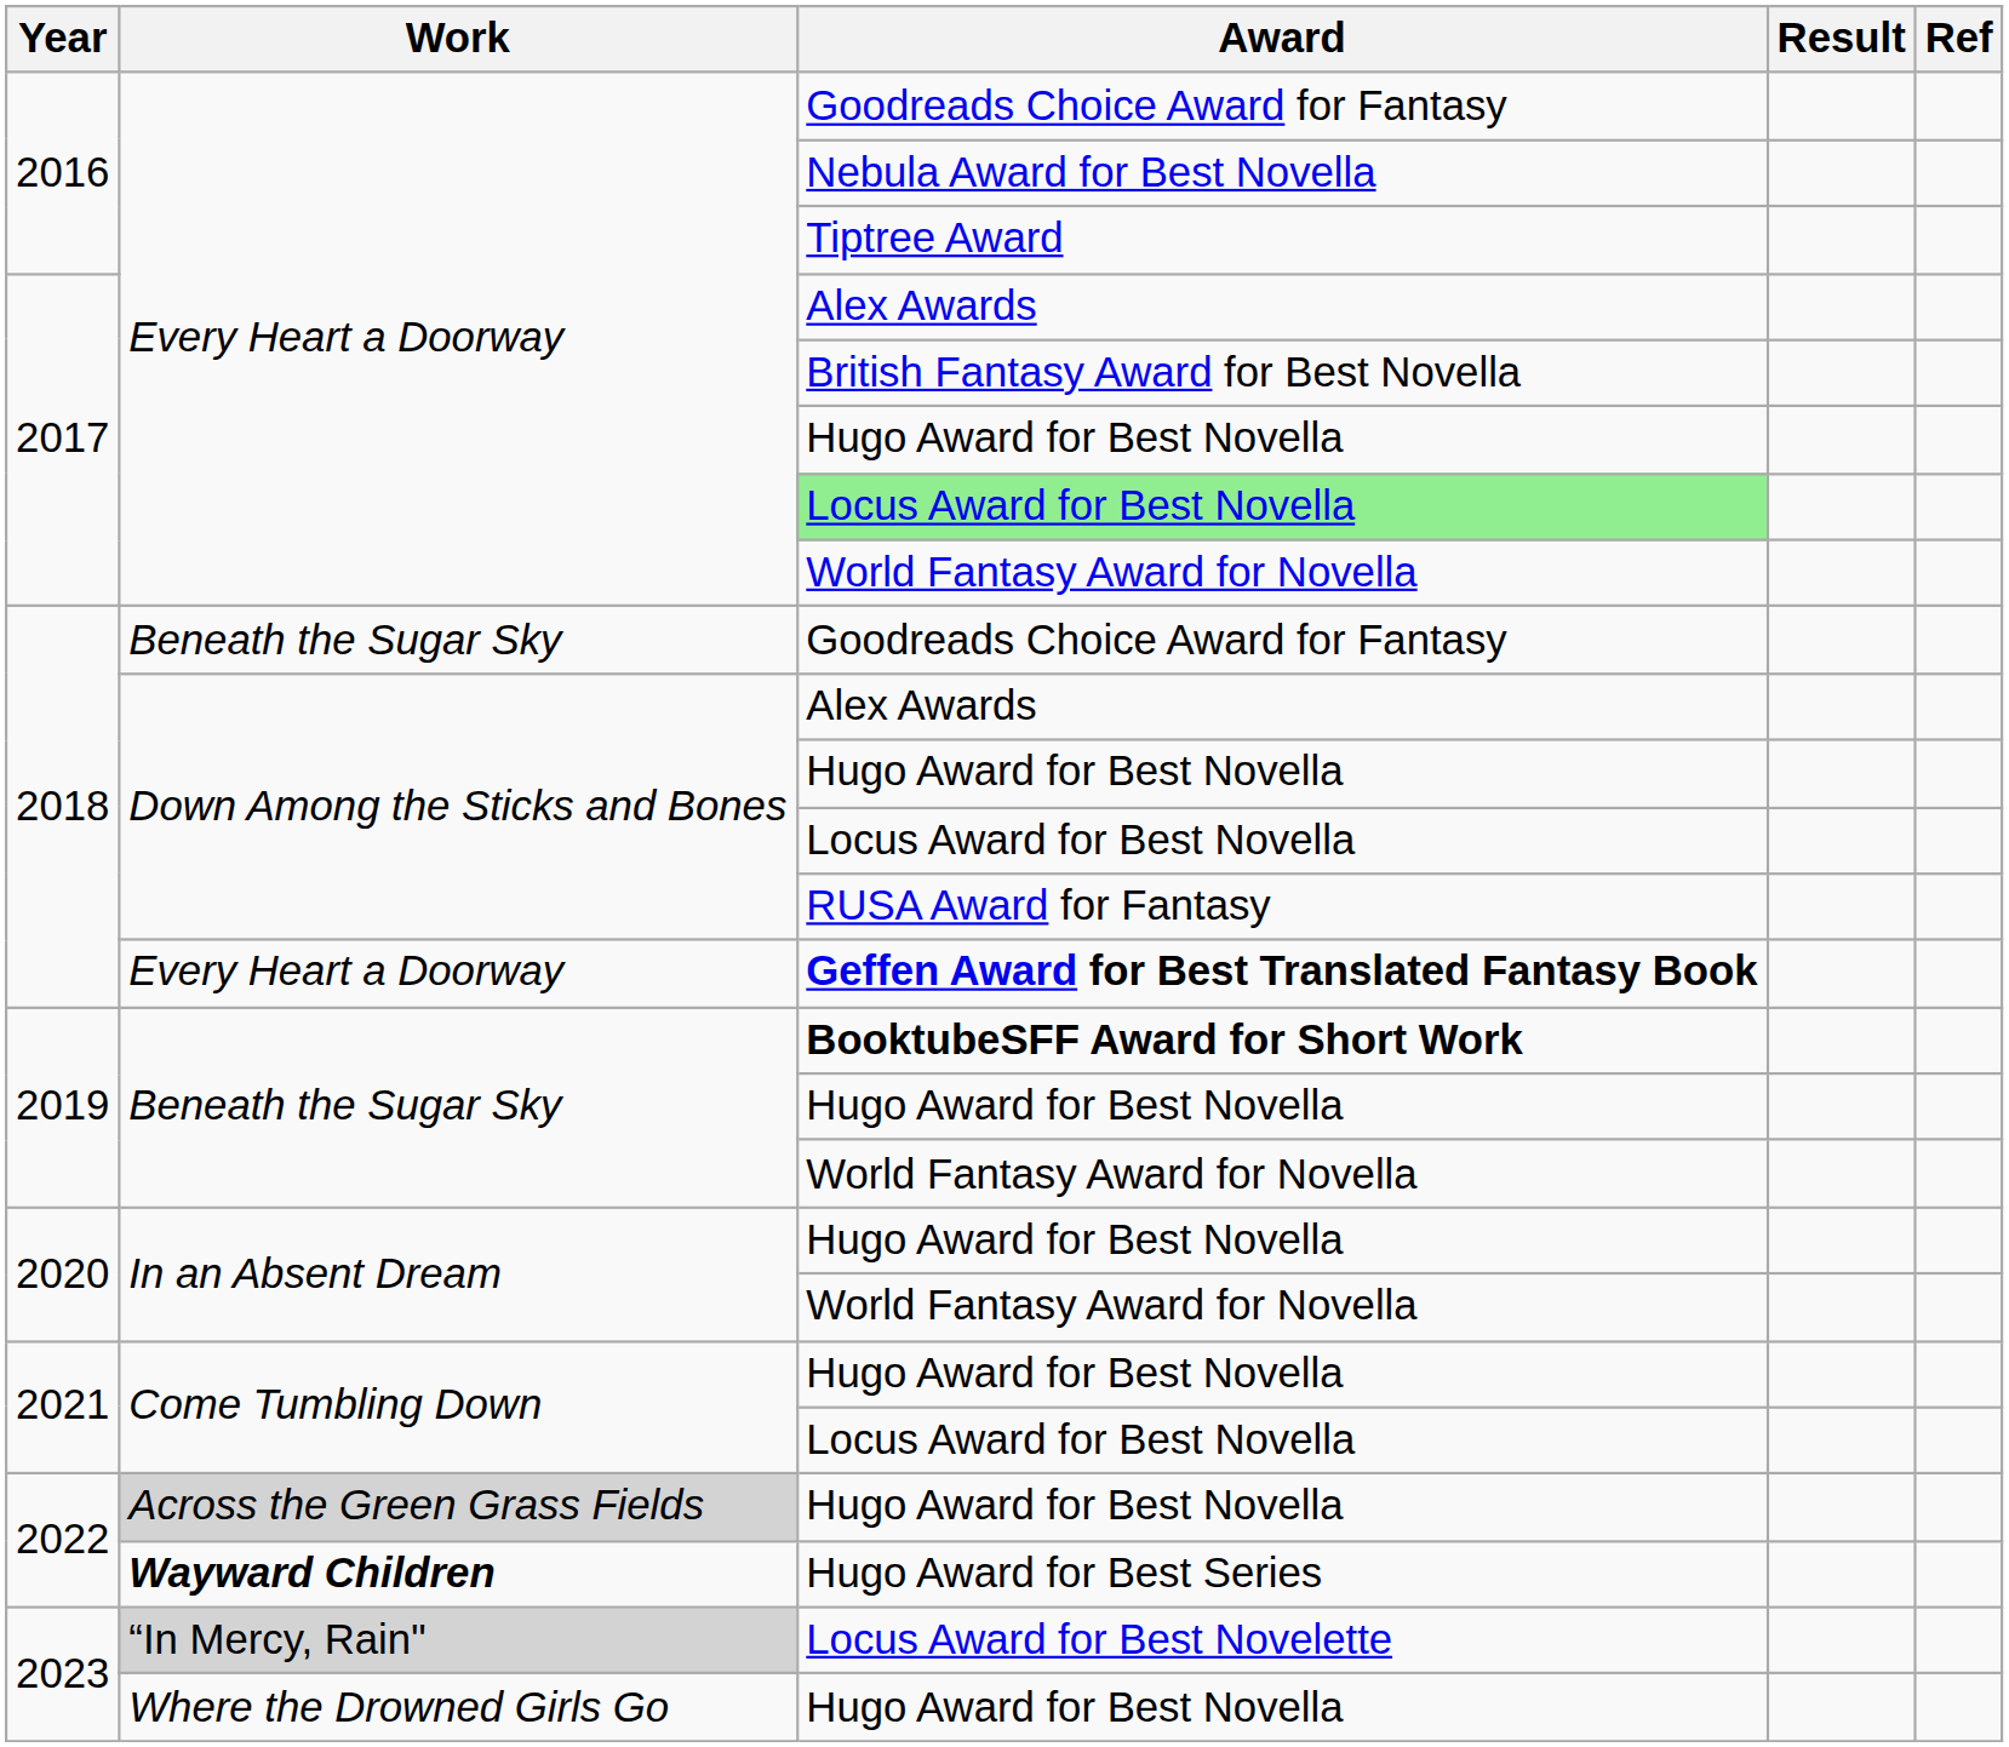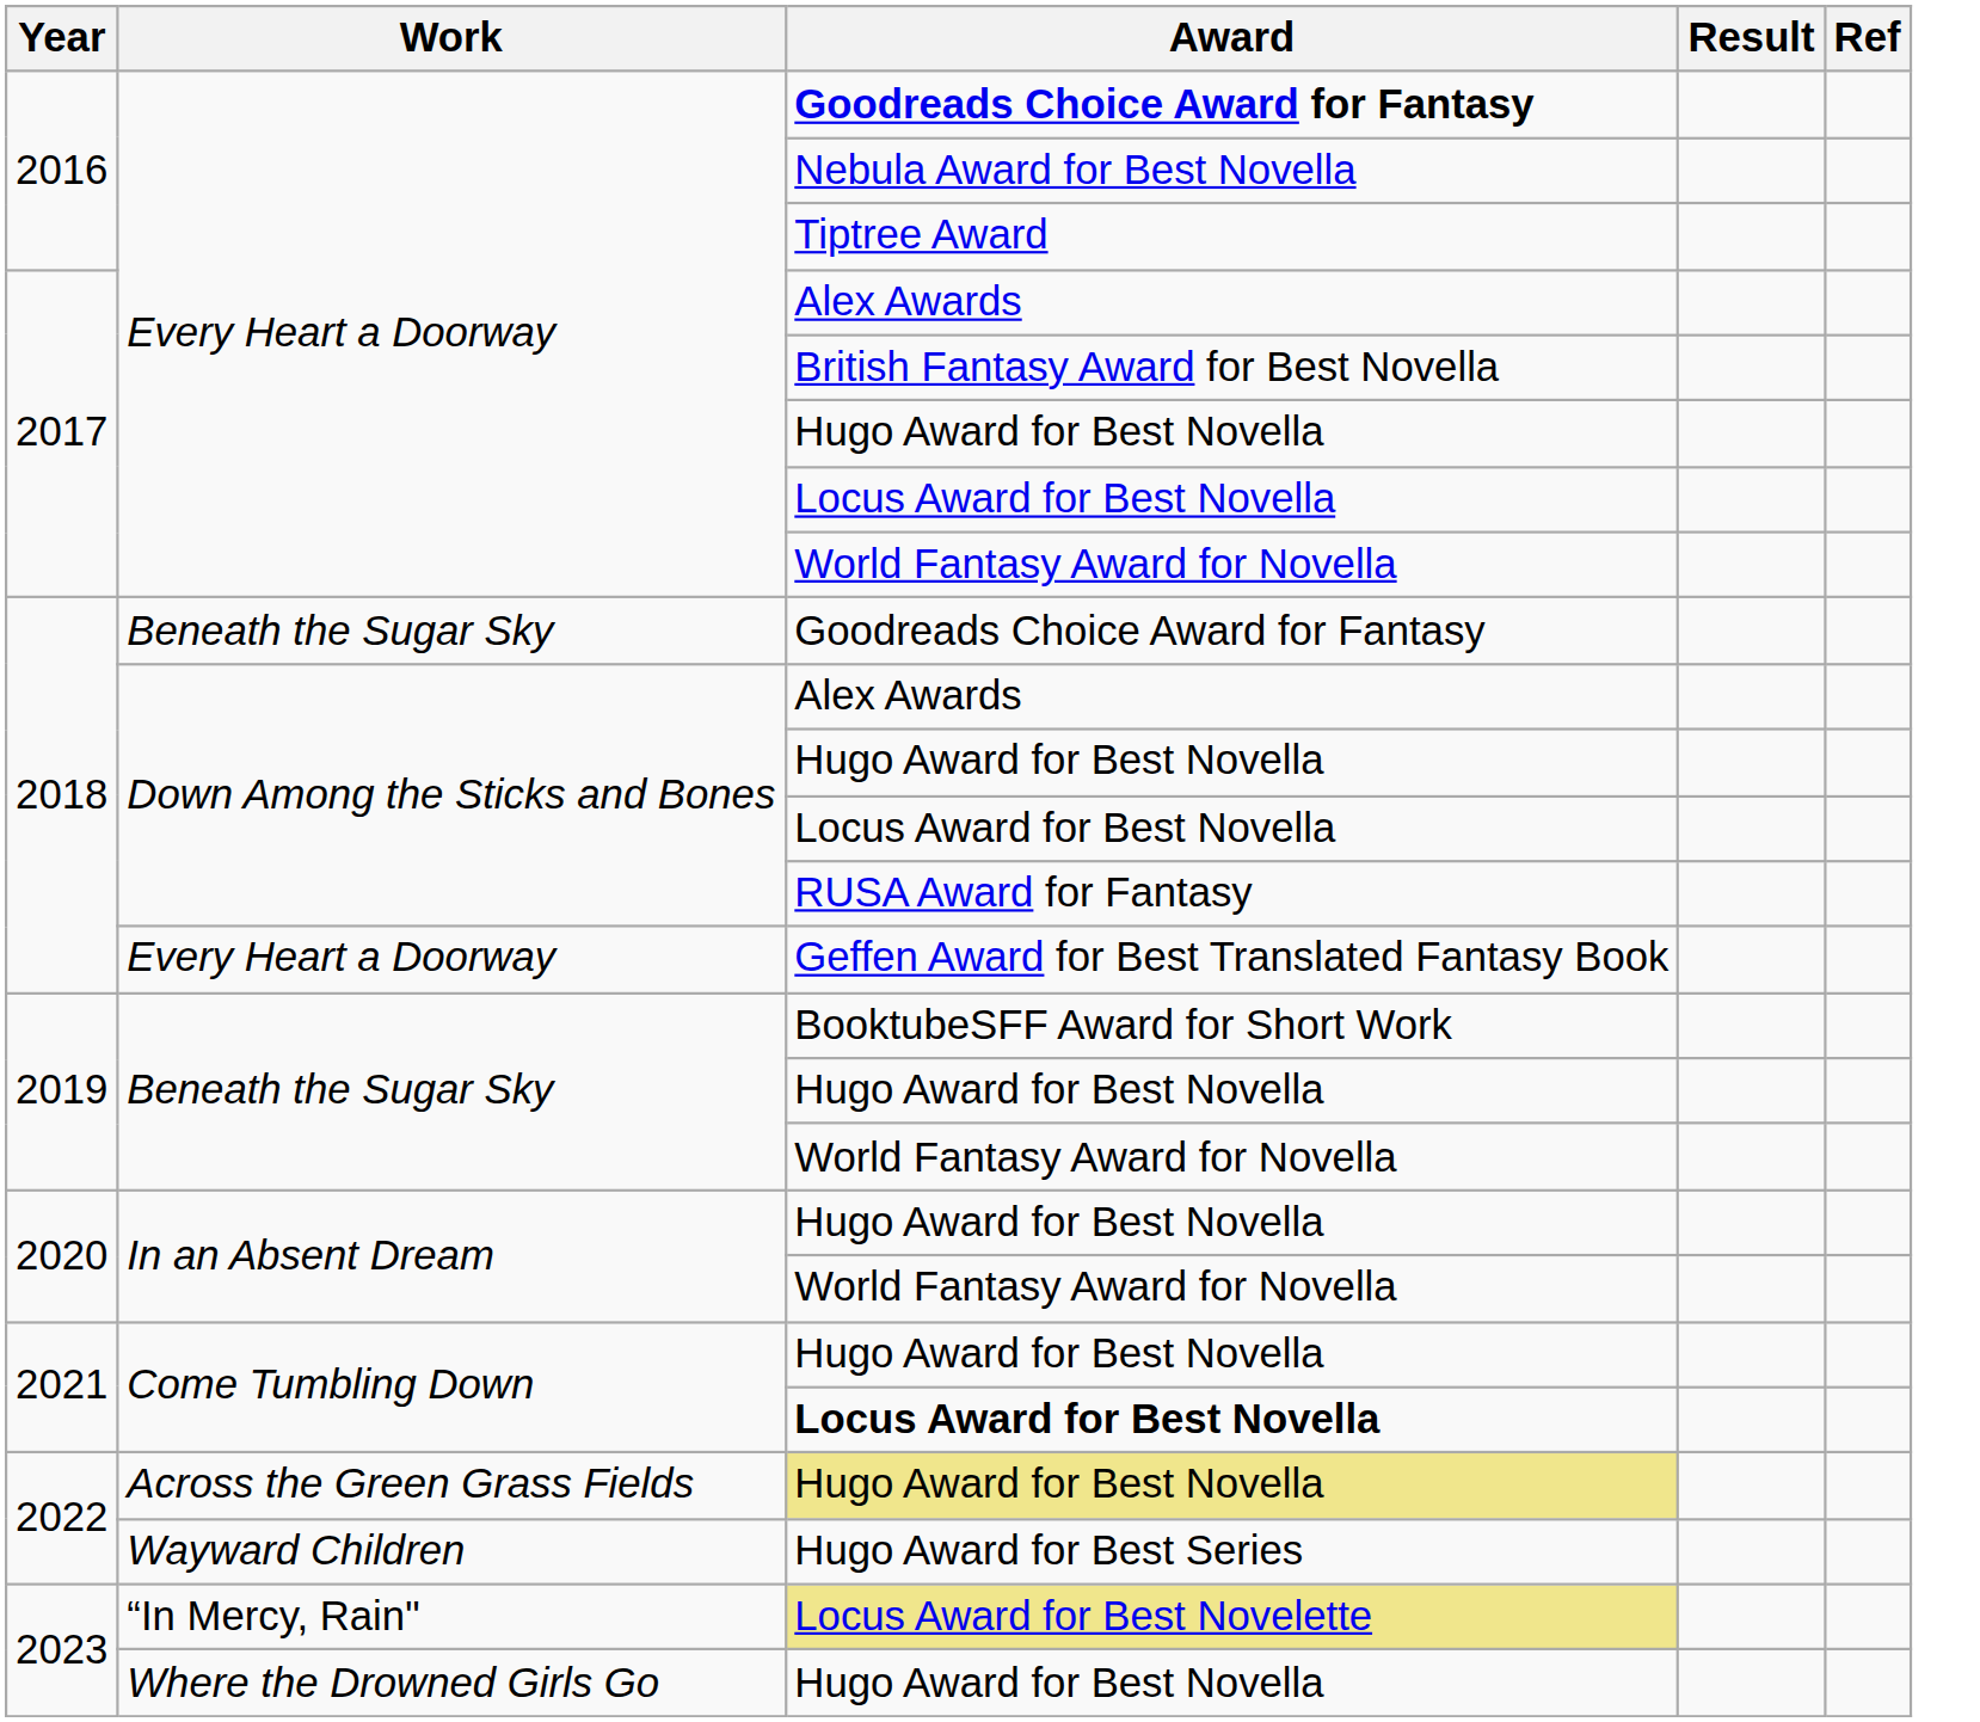Every Heart a Doorway / Goodreads Choice Award for Fantasy | Award: normal -> bold
Every Heart a Doorway / Locus Award for Best Novella | Award: lightgreen background -> no background
Geffen Award for Best Translated Fantasy Book | Award: bold -> normal
BooktubeSFF Award for Short Work | Award: bold -> normal
Come Tumbling Down / Locus Award for Best Novella | Award: normal -> bold
Across the Green Grass Fields / Hugo Award for Best Novella | Work: lightgrey background -> no background
Across the Green Grass Fields / Hugo Award for Best Novella | Award: no background -> khaki background
Hugo Award for Best Series | Work: bold -> normal
Locus Award for Best Novelette | Work: lightgrey background -> no background
Locus Award for Best Novelette | Award: no background -> khaki background
